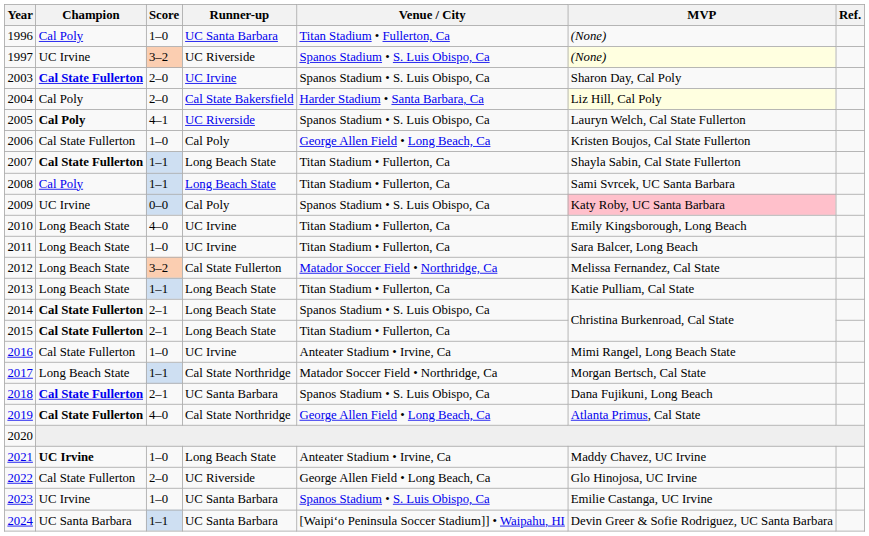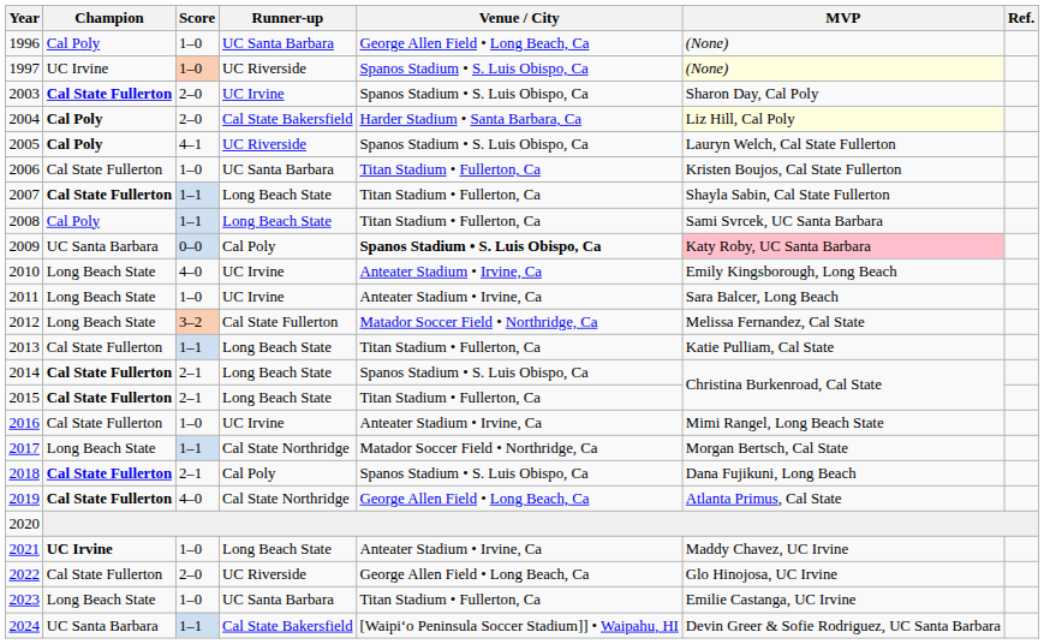1996 | Venue / City: Titan Stadium • Fullerton, Ca -> George Allen Field • Long Beach, Ca
1997 | Score: 3–2 -> 1–0
2004 | Champion: normal -> bold
2006 | Runner-up: Cal Poly -> UC Santa Barbara
2006 | Venue / City: George Allen Field • Long Beach, Ca -> Titan Stadium • Fullerton, Ca
2009 | Champion: UC Irvine -> UC Santa Barbara
2009 | Venue / City: normal -> bold
2010 | Venue / City: Titan Stadium • Fullerton, Ca -> Anteater Stadium • Irvine, Ca
2011 | Venue / City: Titan Stadium • Fullerton, Ca -> Anteater Stadium • Irvine, Ca
2013 | Champion: Long Beach State -> Cal State Fullerton
2018 | Runner-up: UC Santa Barbara -> Cal Poly
2023 | Champion: UC Irvine -> Long Beach State
2023 | Venue / City: Spanos Stadium • S. Luis Obispo, Ca -> Titan Stadium • Fullerton, Ca
2024 | Runner-up: UC Santa Barbara -> Cal State Bakersfield
